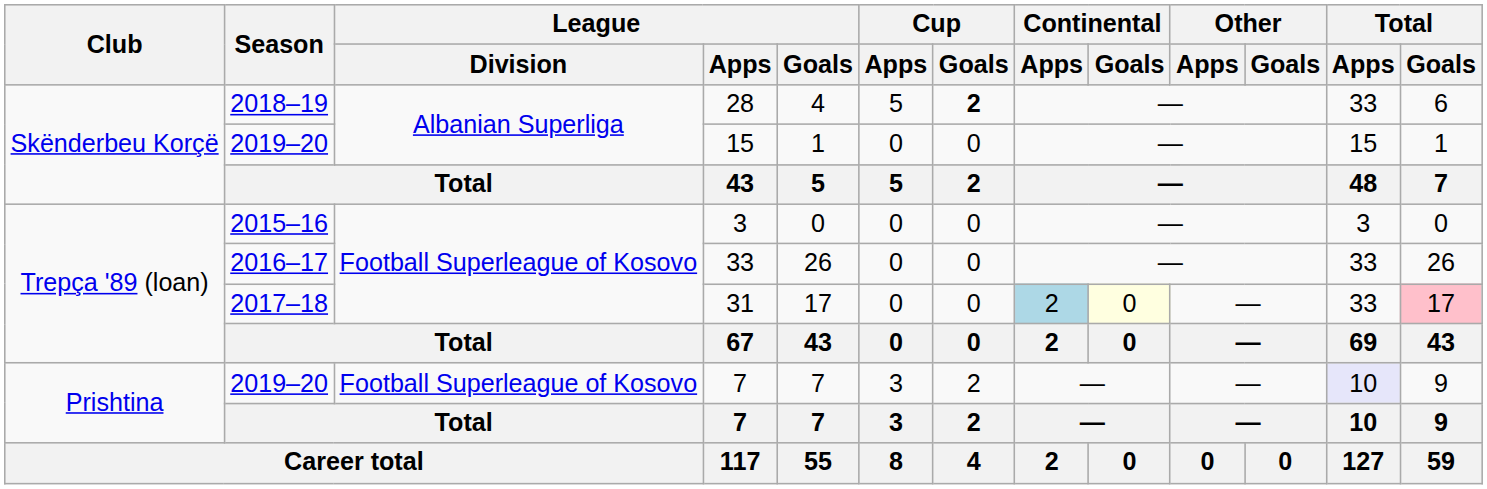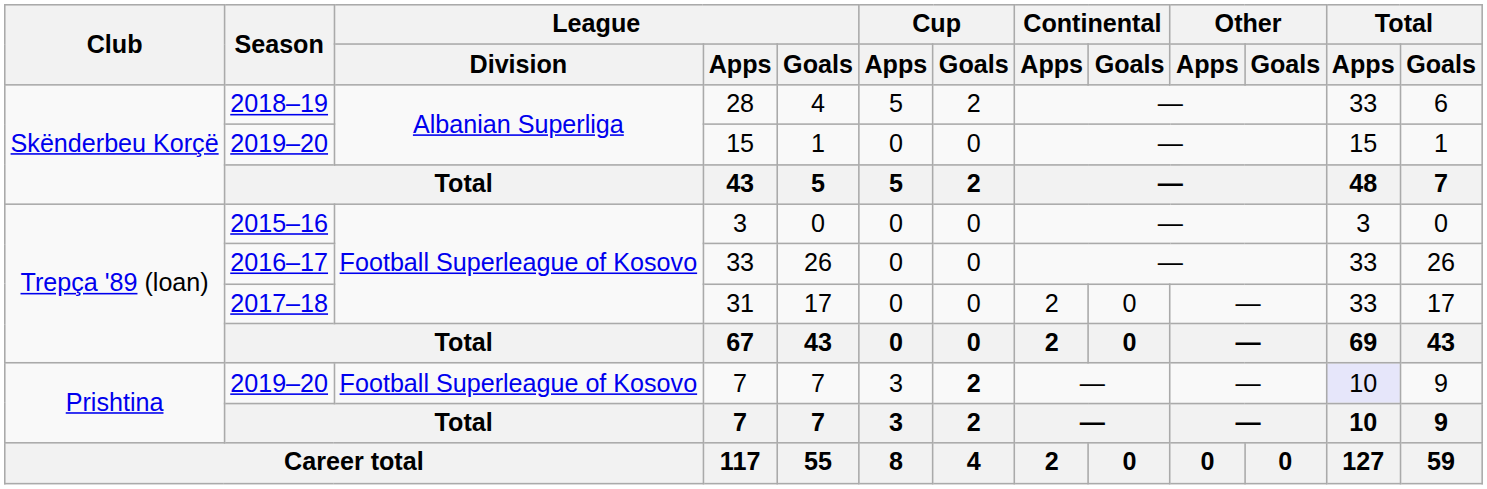28 | Cup / Goals: bold -> normal
31 | Continental / Apps: lightblue background -> no background
31 | Continental / Goals: lightyellow background -> no background
31 | Total / Goals: pink background -> no background
2019–20 / 7 | Cup / Goals: normal -> bold
